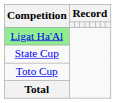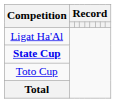Ligat Ha'Al | Competition: lightgreen background -> no background
State Cup | Competition: normal -> bold
